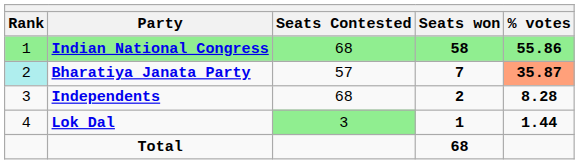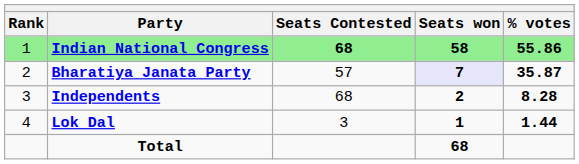Indian National Congress | Seats Contested: normal -> bold
Bharatiya Janata Party | Rank: paleturquoise background -> no background
Bharatiya Janata Party | Seats won: no background -> lavender background
Bharatiya Janata Party | % votes: lightsalmon background -> no background
Lok Dal | Seats Contested: lightgreen background -> no background
